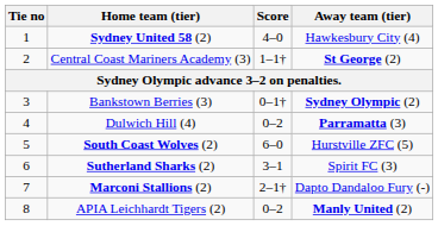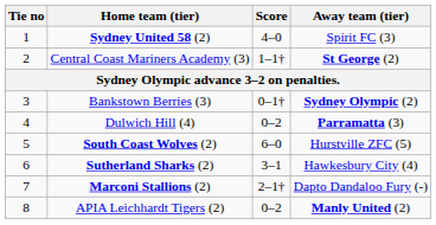Sydney United 58 (2) | Away team (tier): Hawkesbury City (4) -> Spirit FC (3)
Sutherland Sharks (2) | Away team (tier): Spirit FC (3) -> Hawkesbury City (4)
